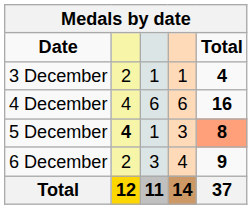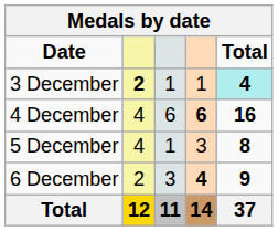3 December | column 2: normal -> bold
3 December | Total: no background -> paleturquoise background
4 December | column 4: normal -> bold
5 December | column 2: bold -> normal
5 December | Total: lightsalmon background -> no background
6 December | column 4: normal -> bold
